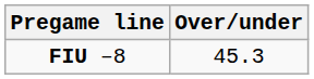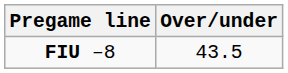FIU –8 | Over/under: 45.3 -> 43.5
